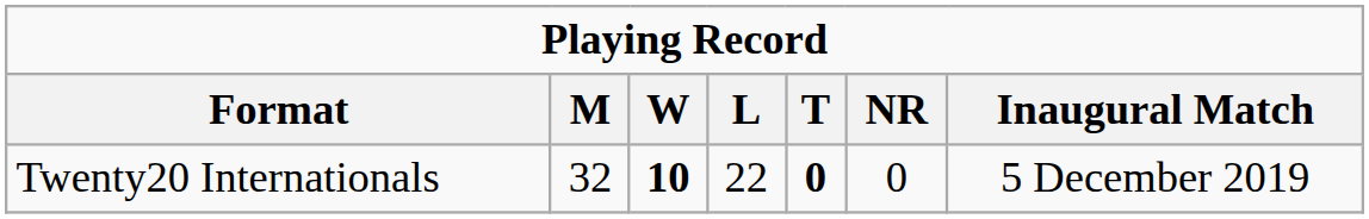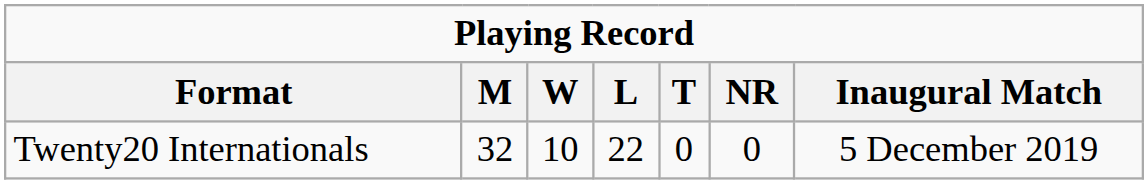Twenty20 Internationals | W: bold -> normal
Twenty20 Internationals | T: bold -> normal
